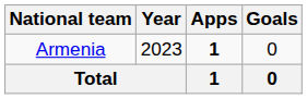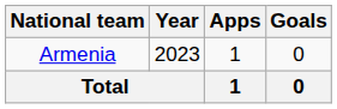Armenia | Apps: bold -> normal
